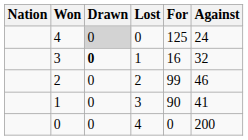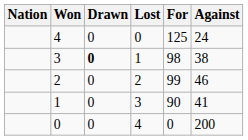row 2 | Drawn: lightgrey background -> no background
row 3 | For: 16 -> 98
row 3 | Against: 32 -> 38
